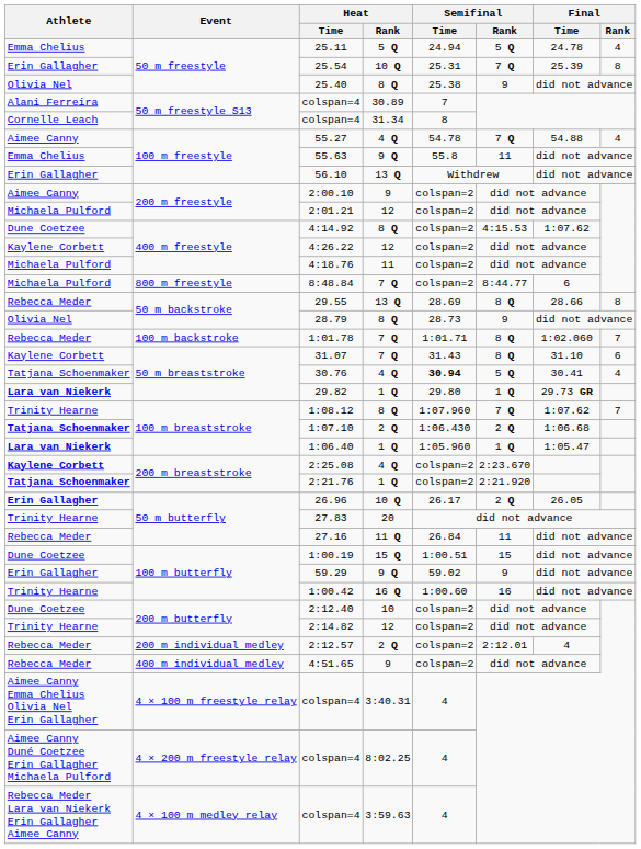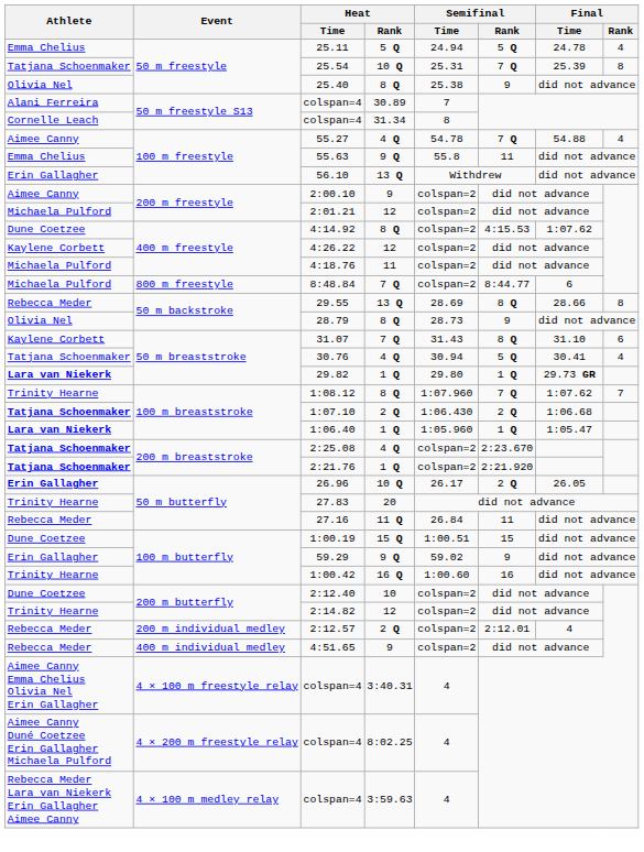25.54 | Athlete: Erin Gallagher -> Tatjana Schoenmaker
- row: Rebecca Meder | 100 m backstroke | 1:01.78 | 7 Q | 1:01.71 | 8 Q | 1:02.060 | 7
30.76 | Semifinal / Time: bold -> normal
2:25.08 | Athlete: Kaylene Corbett -> Tatjana Schoenmaker
